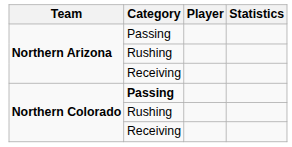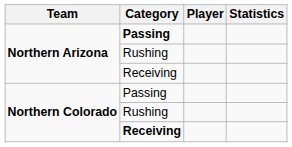Northern Arizona / Passing | Category: normal -> bold
Northern Colorado / Passing | Category: bold -> normal
Northern Colorado / Receiving | Category: normal -> bold
